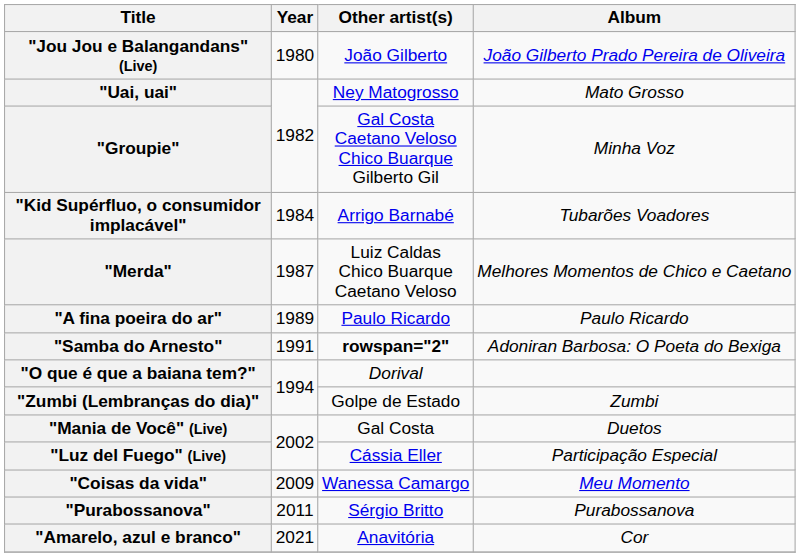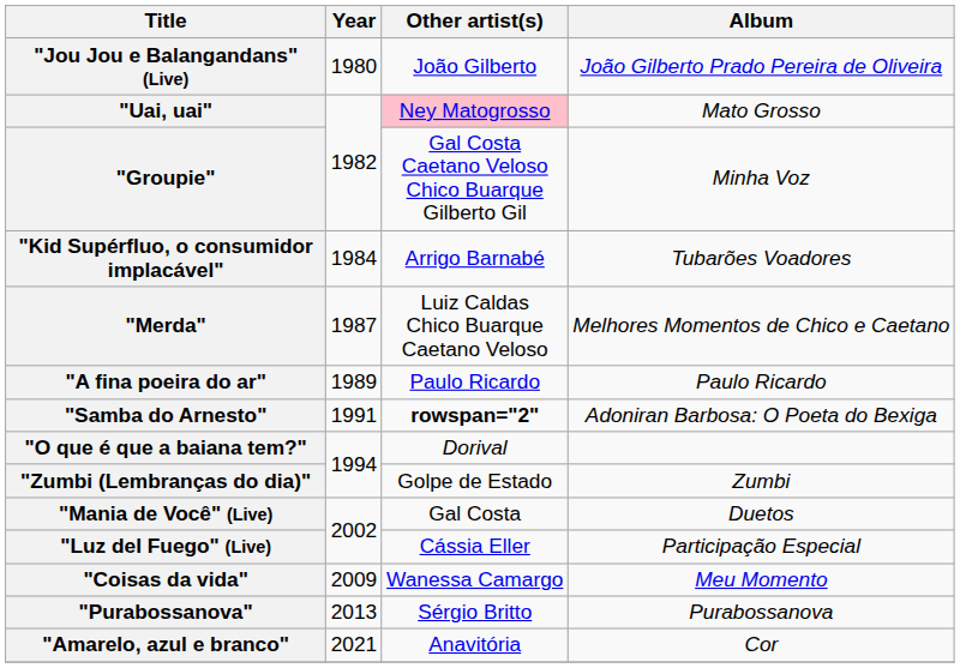"Uai, uai" | Other artist(s): no background -> pink background
"Purabossanova" | Year: 2011 -> 2013
